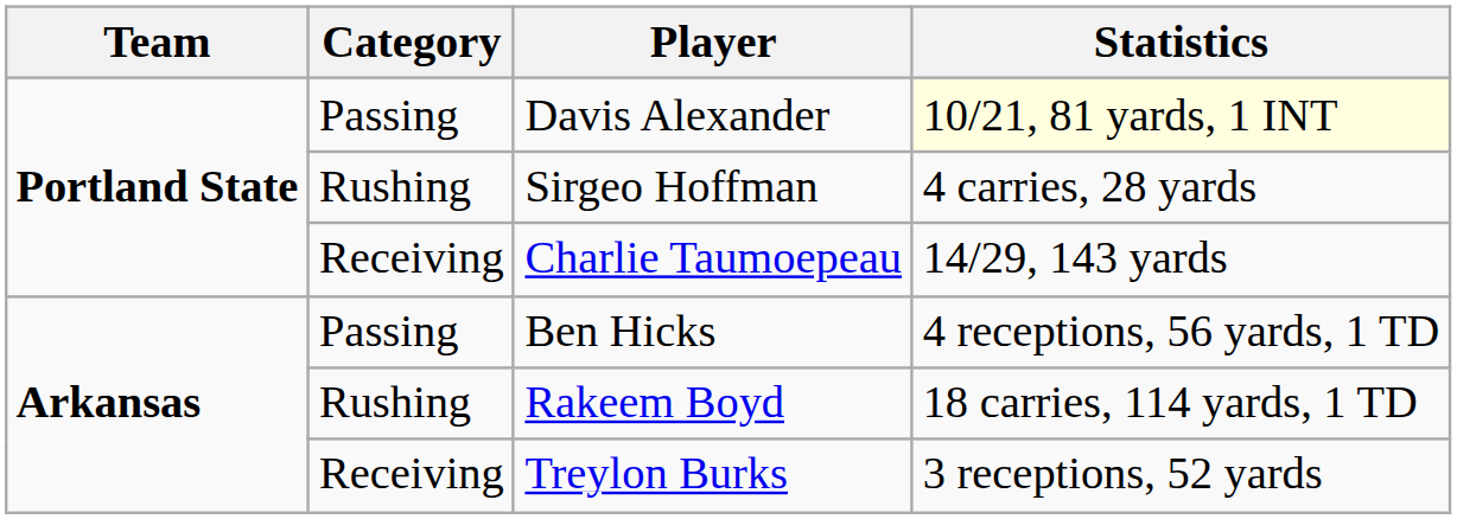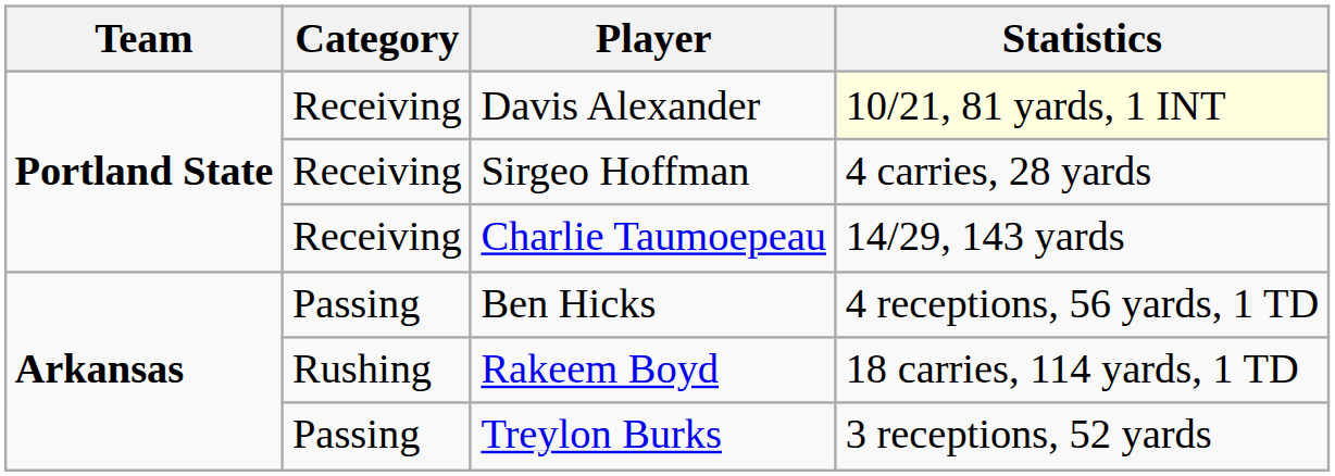Davis Alexander | Category: Passing -> Receiving
Sirgeo Hoffman | Category: Rushing -> Receiving
Treylon Burks | Category: Receiving -> Passing
